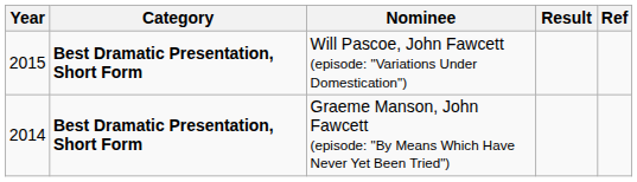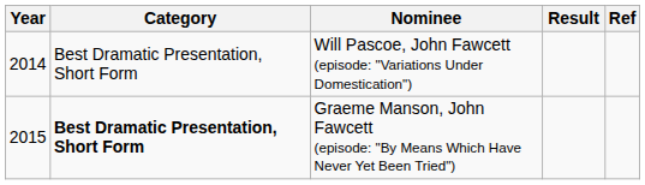row 2 | Year: 2015 -> 2014
row 2 | Category: bold -> normal
row 3 | Year: 2014 -> 2015
